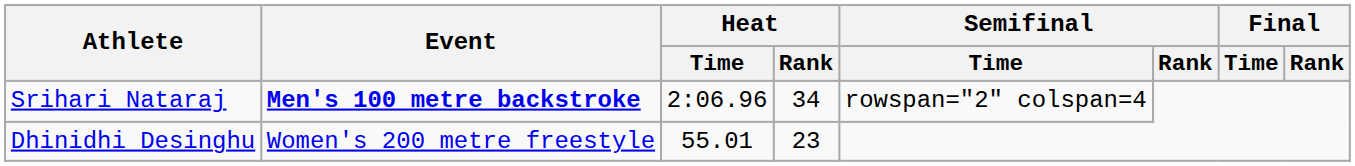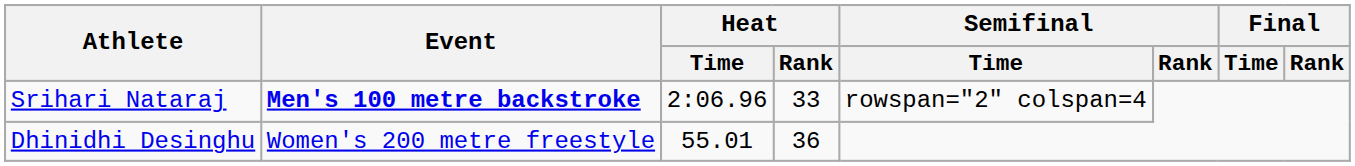Srihari Nataraj | Heat / Rank: 34 -> 33
Dhinidhi Desinghu | Heat / Rank: 23 -> 36
